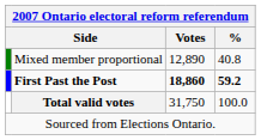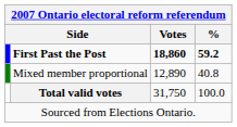rows swapped: First Past the Post <-> Mixed member proportional
